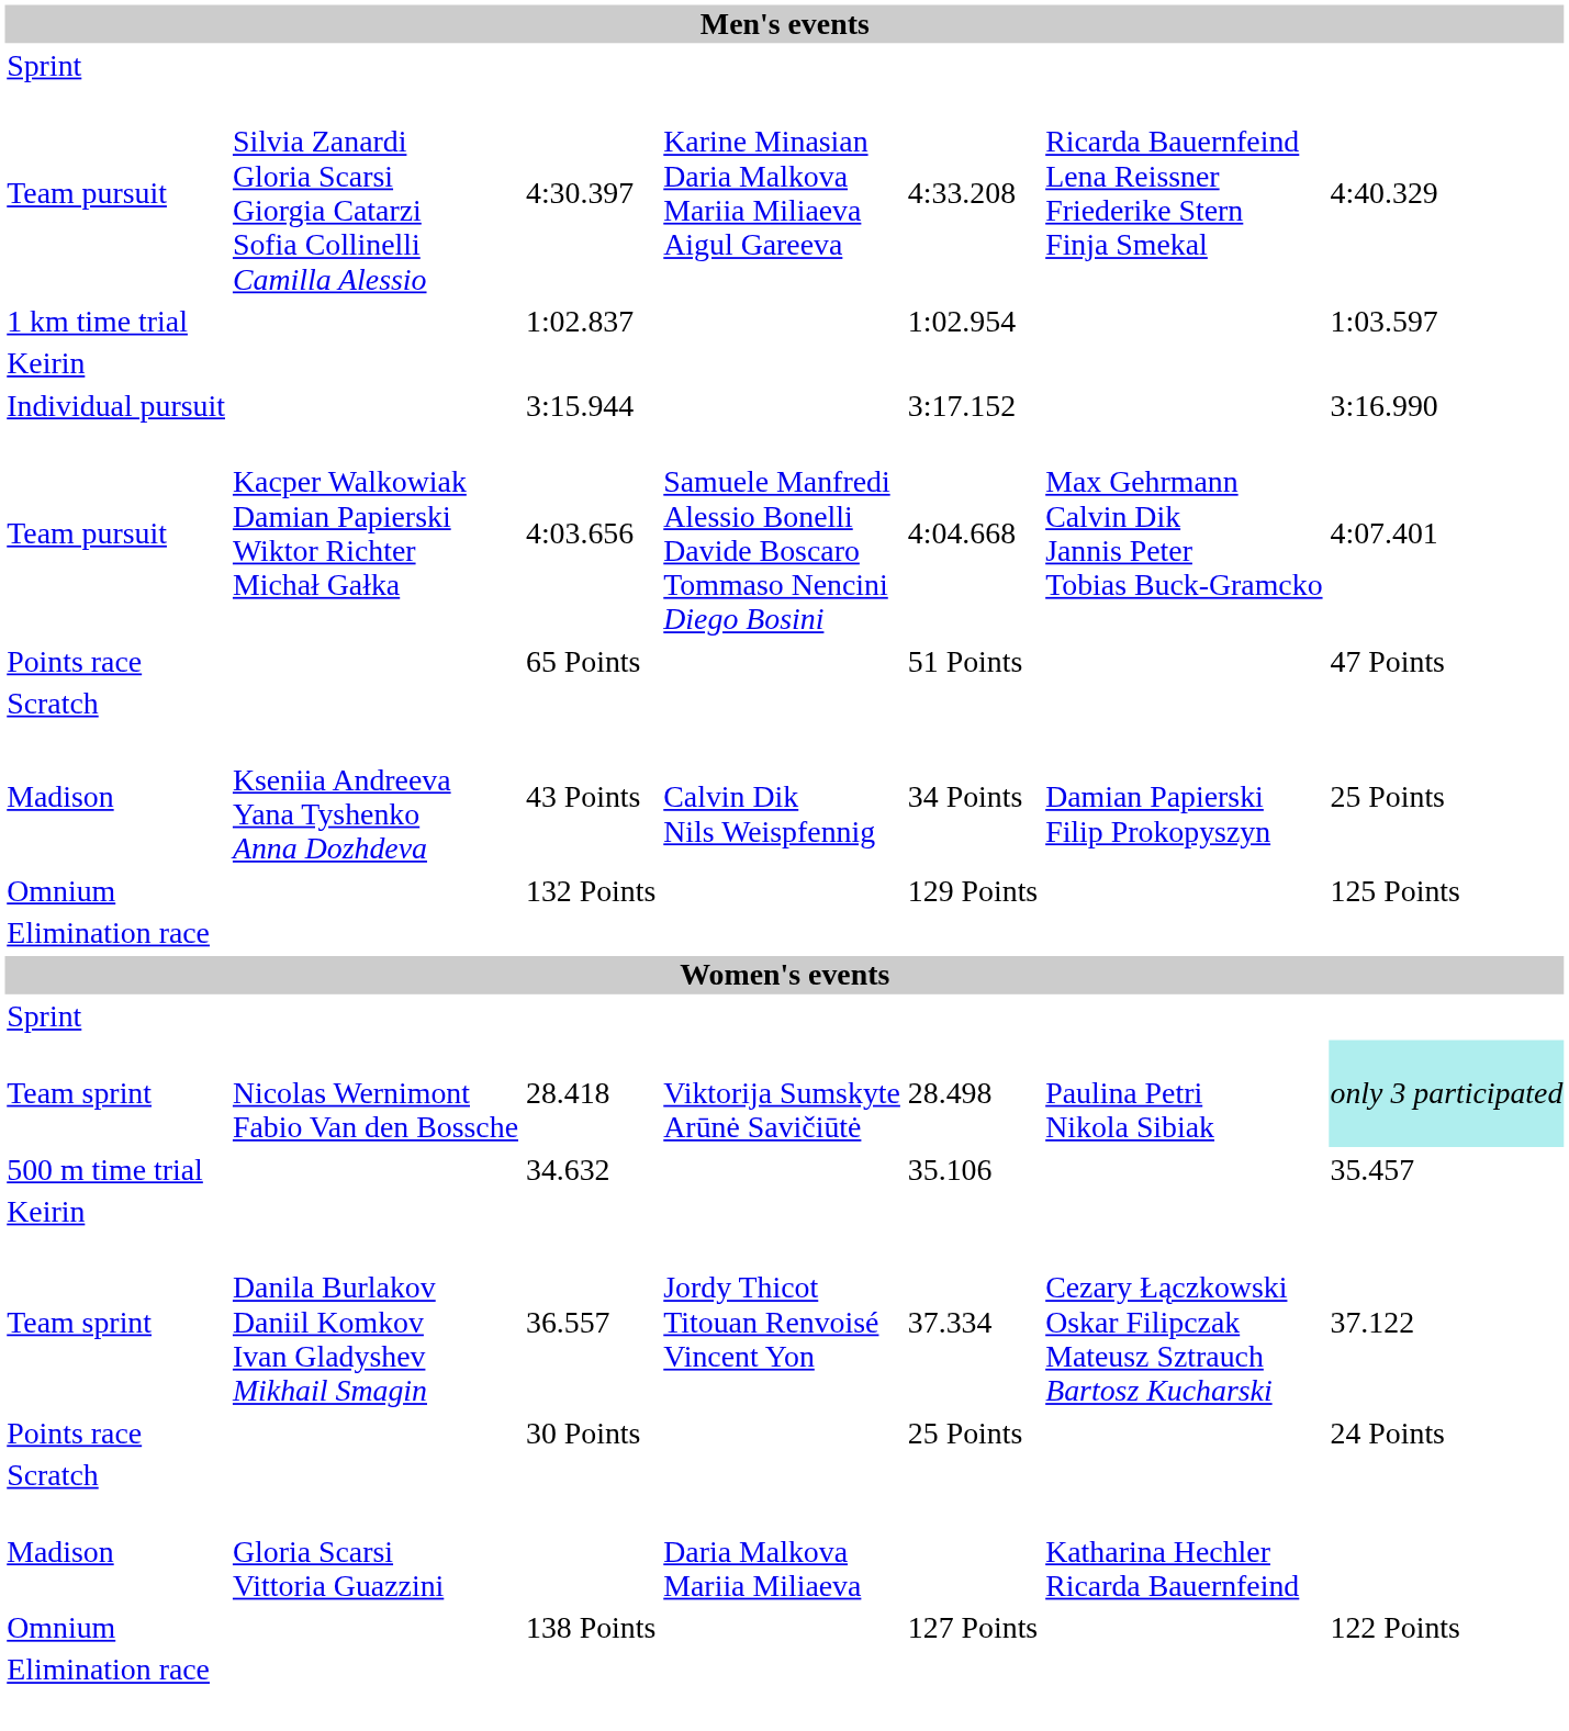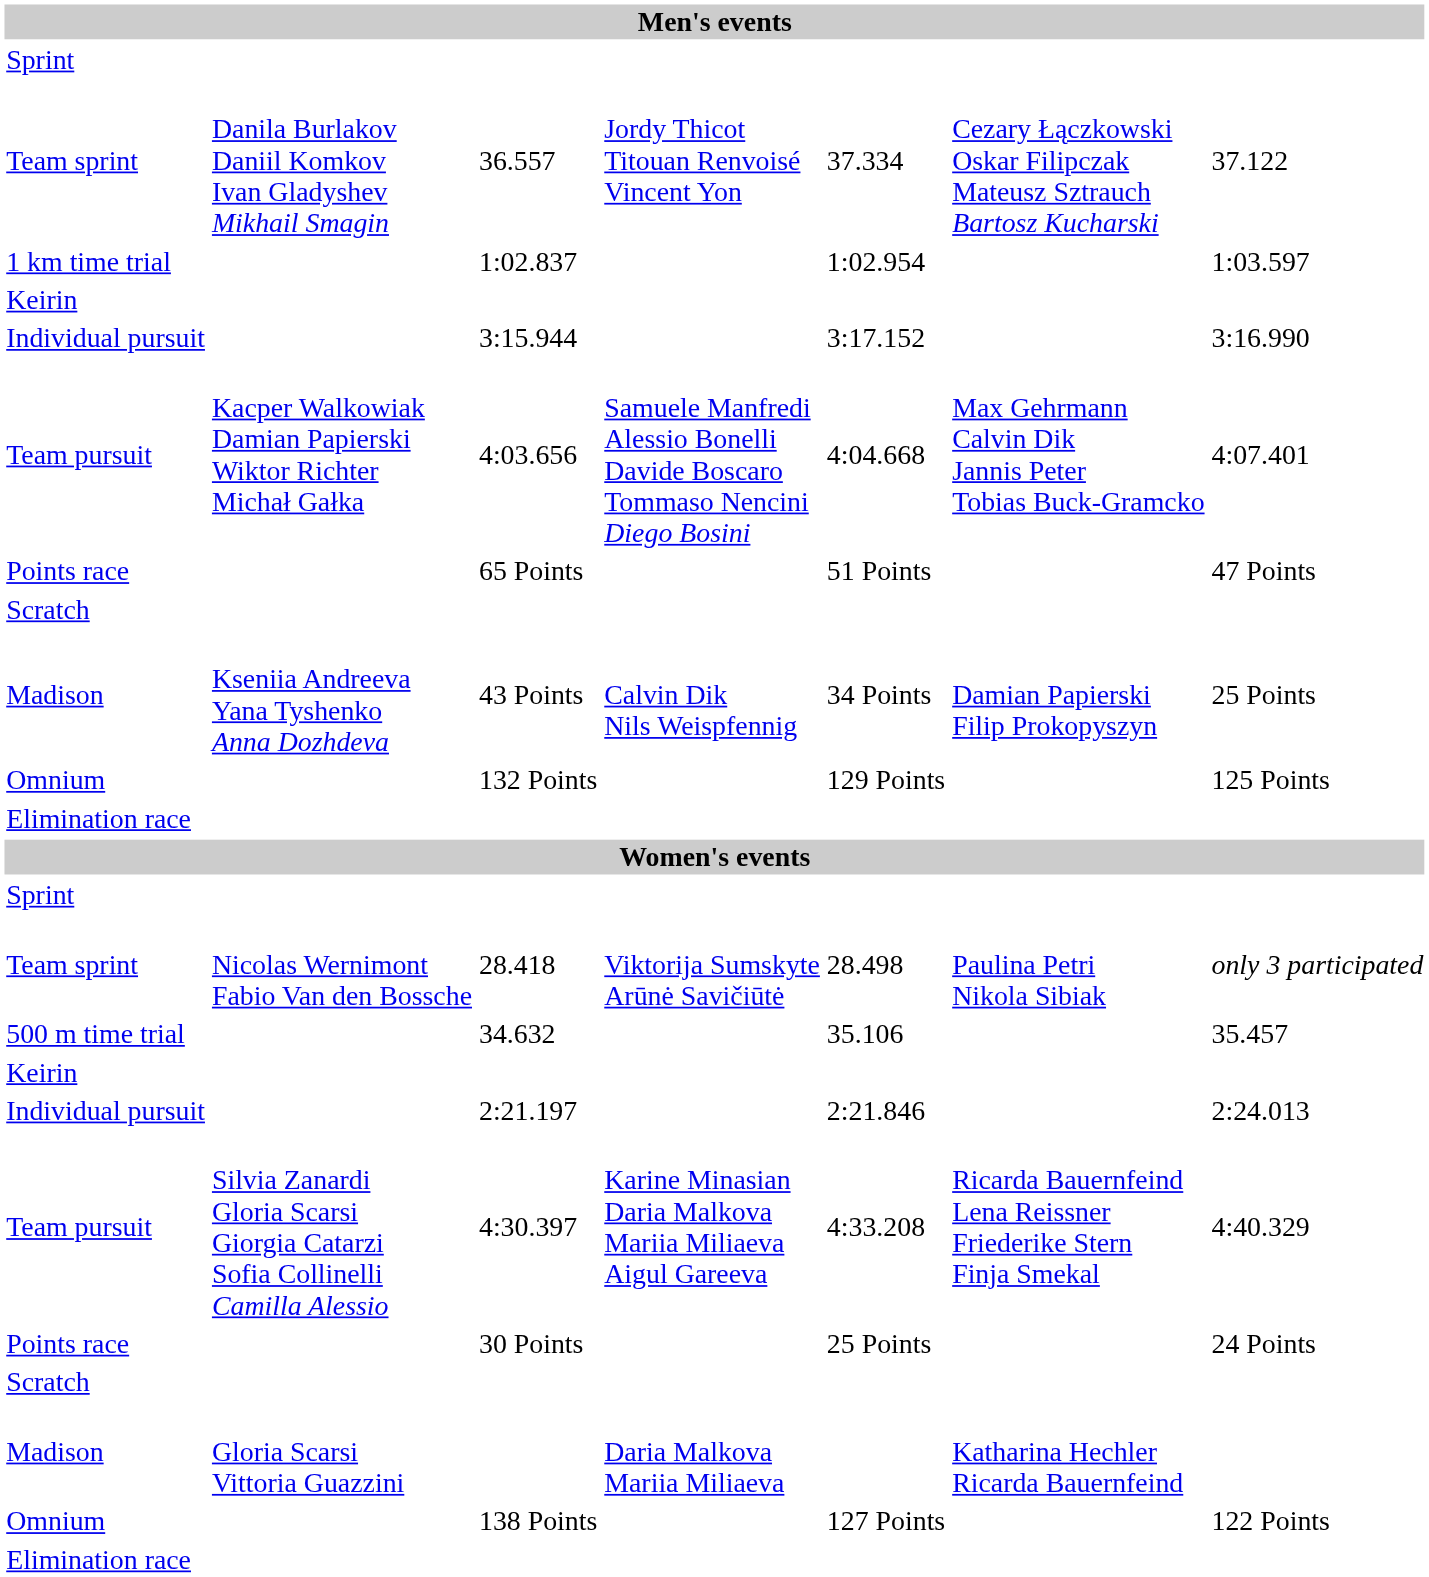rows swapped: 36.557 <-> 4:30.397
28.418 | column 7: paleturquoise background -> no background
+ row: Individual pursuit | 2:21.197 | 2:21.846 | 2:24.013
